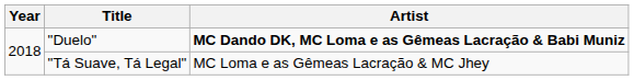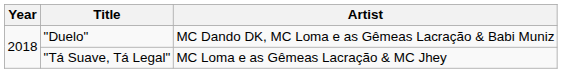"Duelo" | Artist: bold -> normal
